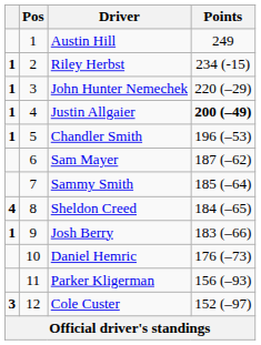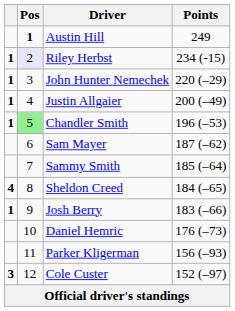Austin Hill | Pos: normal -> bold
Riley Herbst | Pos: no background -> lavender background
Justin Allgaier | Points: bold -> normal
Chandler Smith | Pos: no background -> lightgreen background
